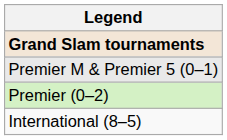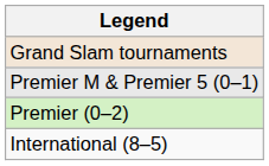row 2 | column 1: bold -> normal
